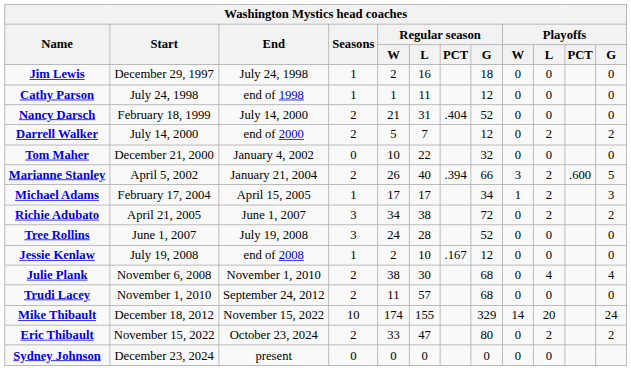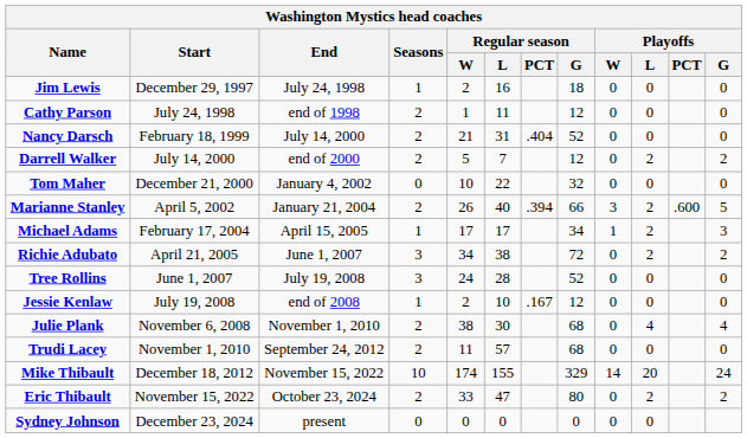Cathy Parson | Seasons: 1 -> 2
